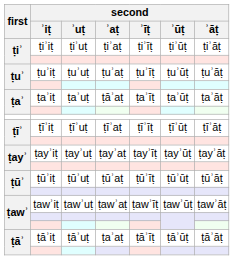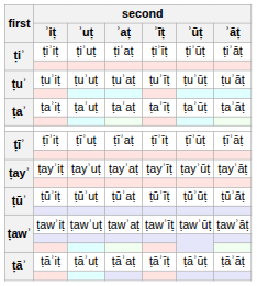ṭaʾ / ṭaʾiṭ | second / ʾaṭ: ṭāʾaṭ -> ṭaʾaṭ
ṭāʾ / ṭāʾiṭ | second / ʾaṭ: ṭaʾaṭ -> ṭāʾaṭ
